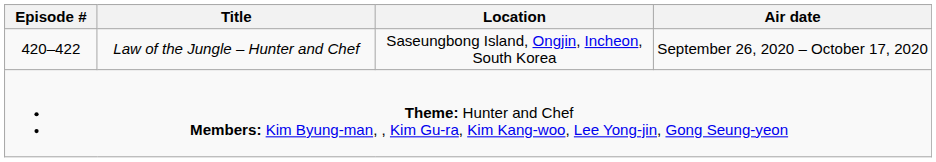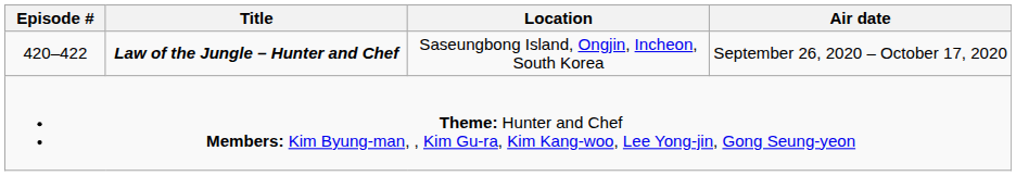420–422 | Title: normal -> bold
